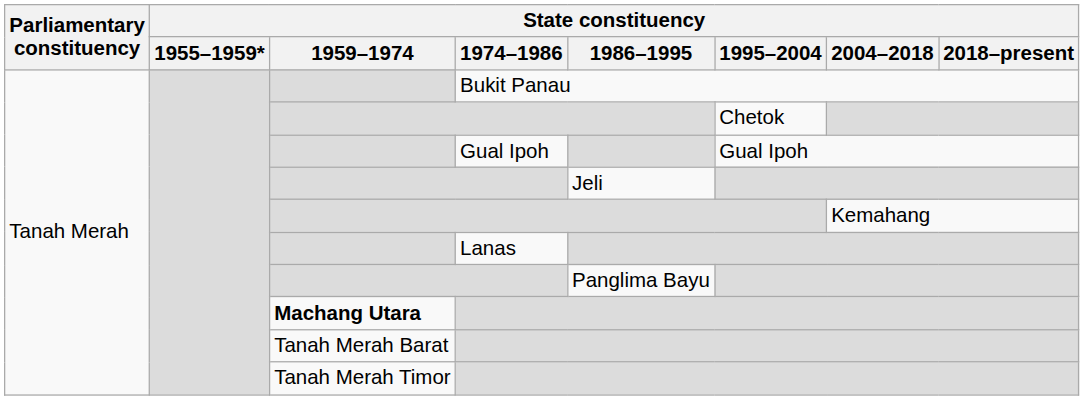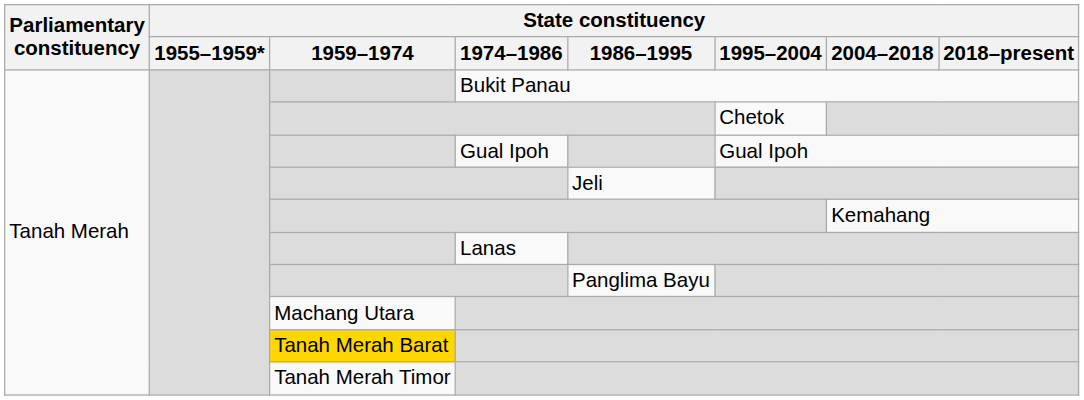Machang Utara | State constituency / 1959–1974: bold -> normal
Tanah Merah Barat | State constituency / 1959–1974: no background -> gold background
